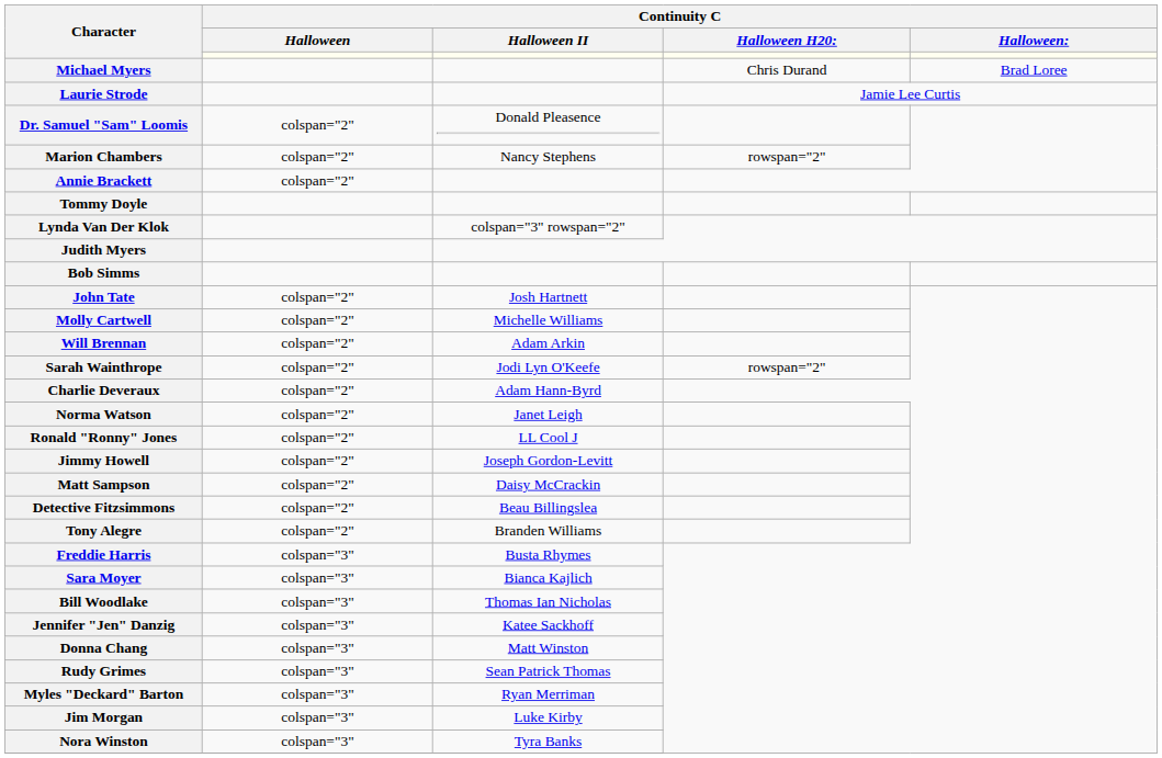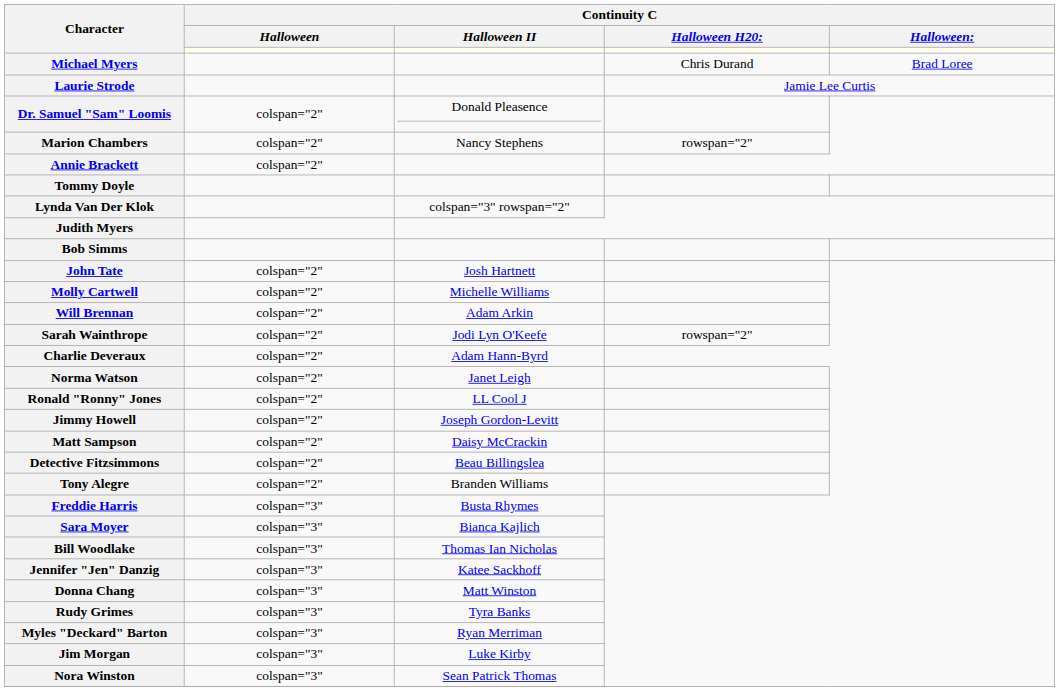Rudy Grimes | Continuity C / Halloween II: Sean Patrick Thomas -> Tyra Banks
Nora Winston | Continuity C / Halloween II: Tyra Banks -> Sean Patrick Thomas
